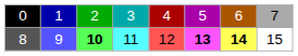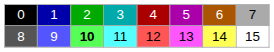8 | column 6: bold -> normal
8 | column 7: bold -> normal
